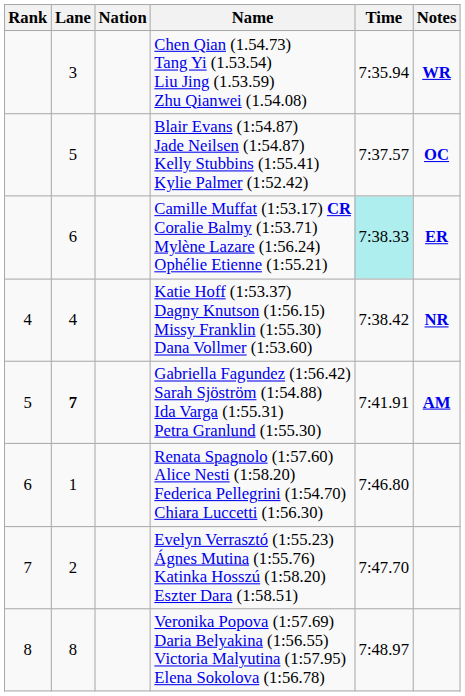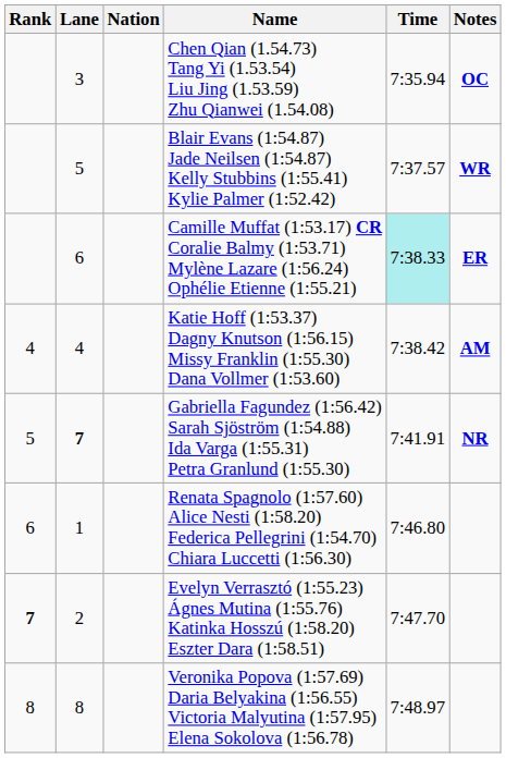row 2 | Notes: WR -> OC
row 3 | Notes: OC -> WR
row 5 | Notes: NR -> AM
row 6 | Notes: AM -> NR
row 8 | Rank: normal -> bold
